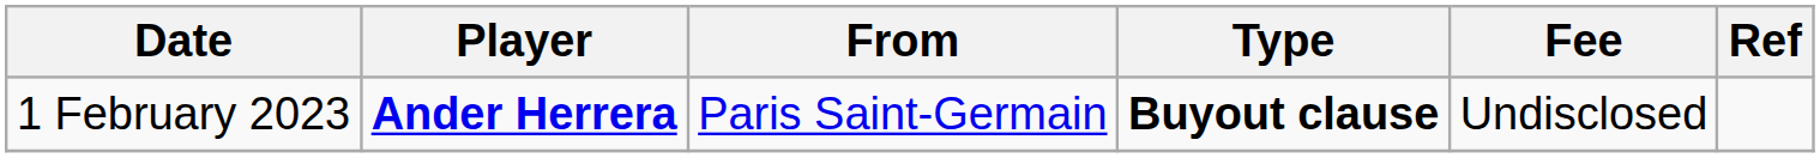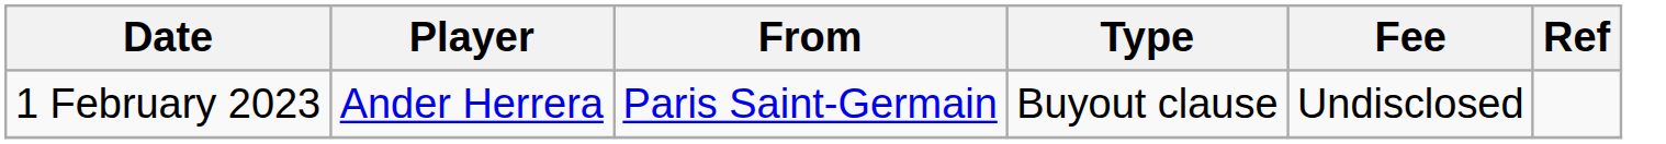1 February 2023 | Player: bold -> normal
1 February 2023 | Type: bold -> normal
